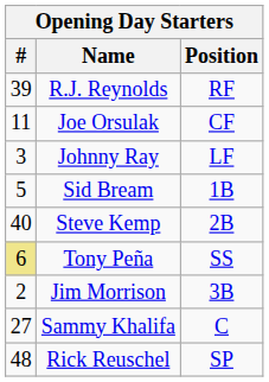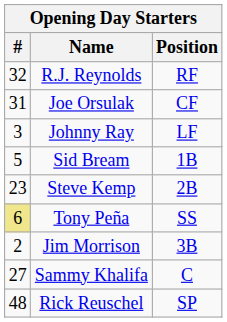R.J. Reynolds | #: 39 -> 32
Joe Orsulak | #: 11 -> 31
Steve Kemp | #: 40 -> 23
